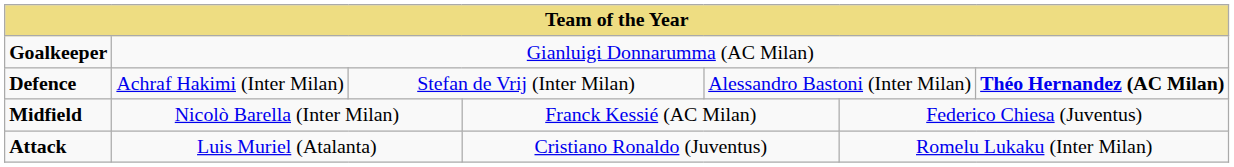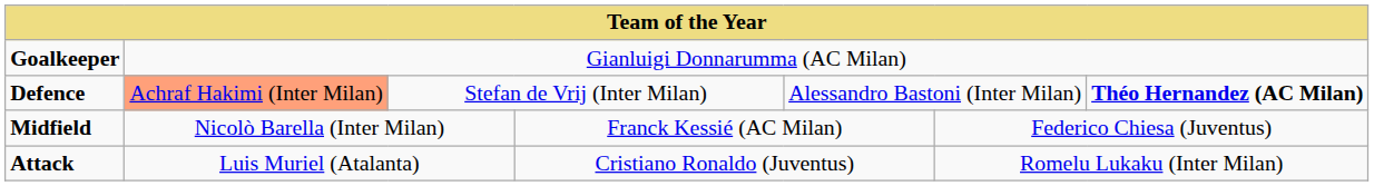Defence | column 2: no background -> lightsalmon background
